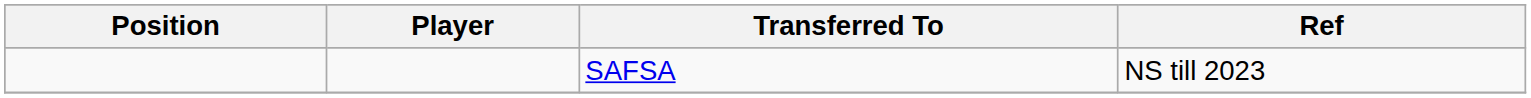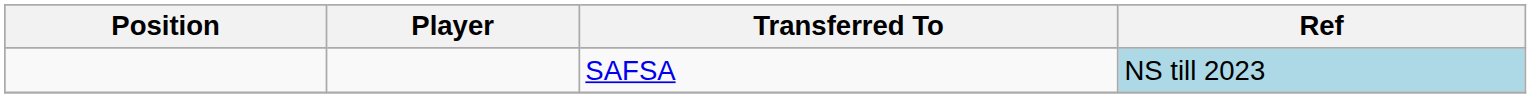SAFSA | Ref: no background -> lightblue background
